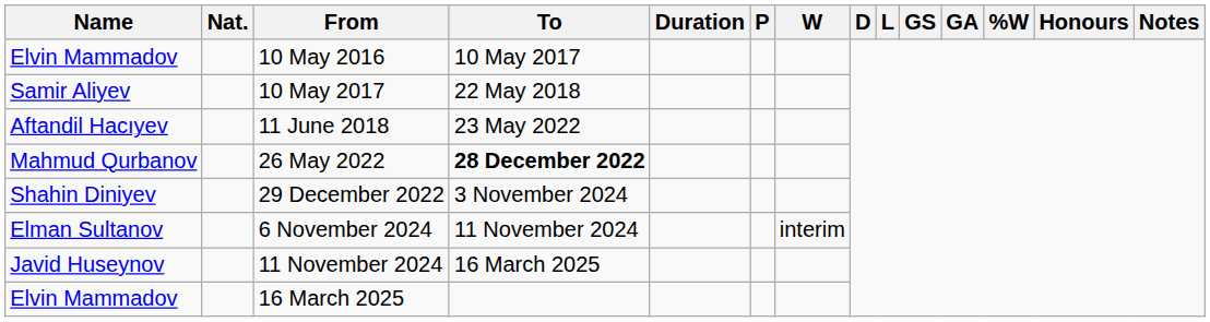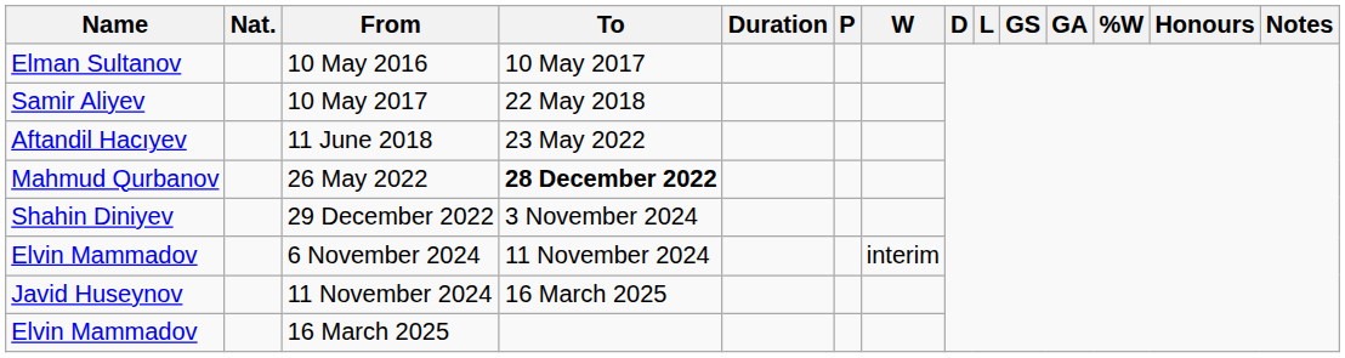10 May 2016 | Name: Elvin Mammadov -> Elman Sultanov
6 November 2024 | Name: Elman Sultanov -> Elvin Mammadov
